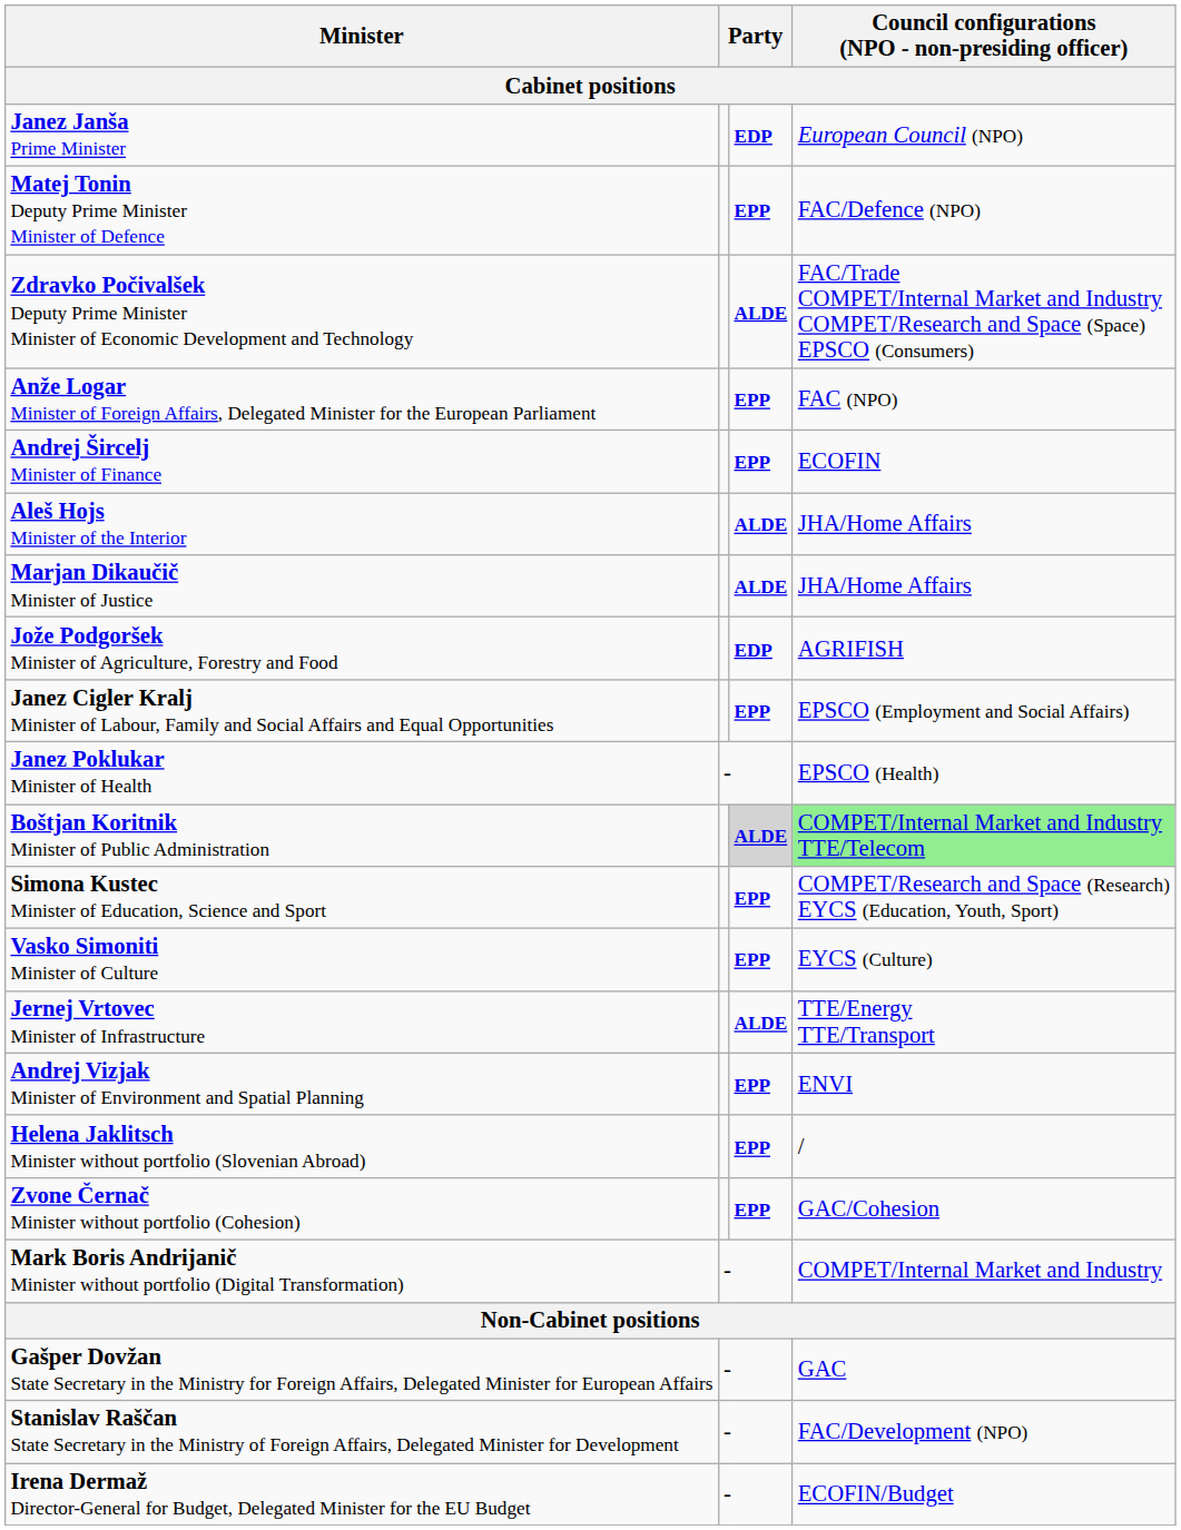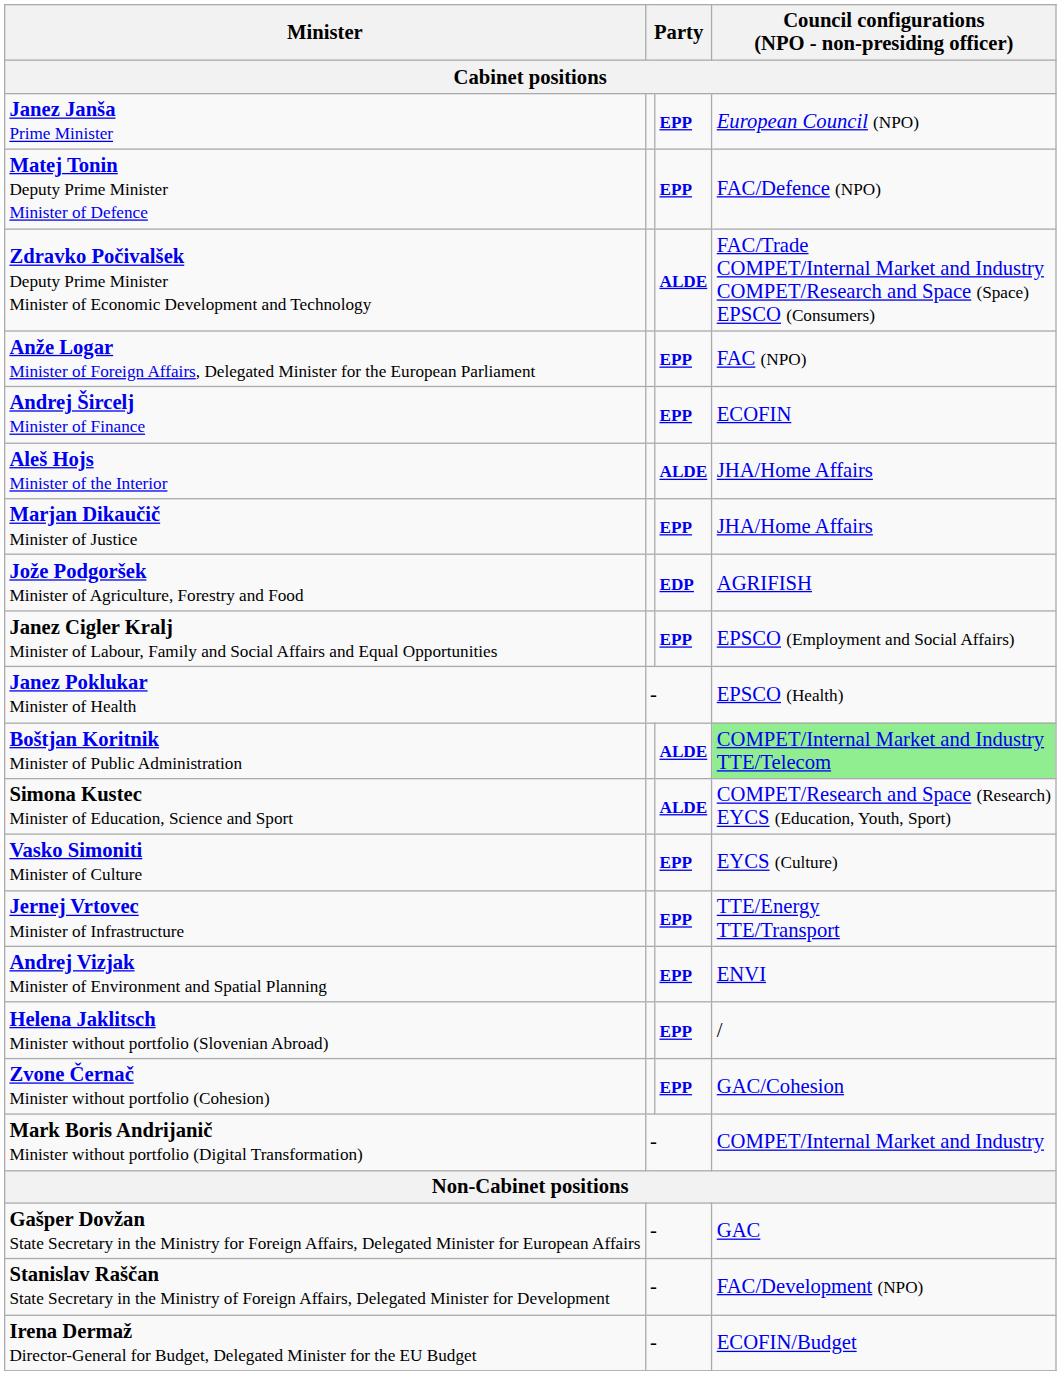Janez Janša Prime Minister | column 3: EDP -> EPP
Marjan Dikaučič Minister of Justice | column 3: ALDE -> EPP
Boštjan Koritnik Minister of Public Administration | column 3: lightgrey background -> no background
Simona Kustec Minister of Education, Science and Sport | column 3: EPP -> ALDE
Jernej Vrtovec Minister of Infrastructure | column 3: ALDE -> EPP
